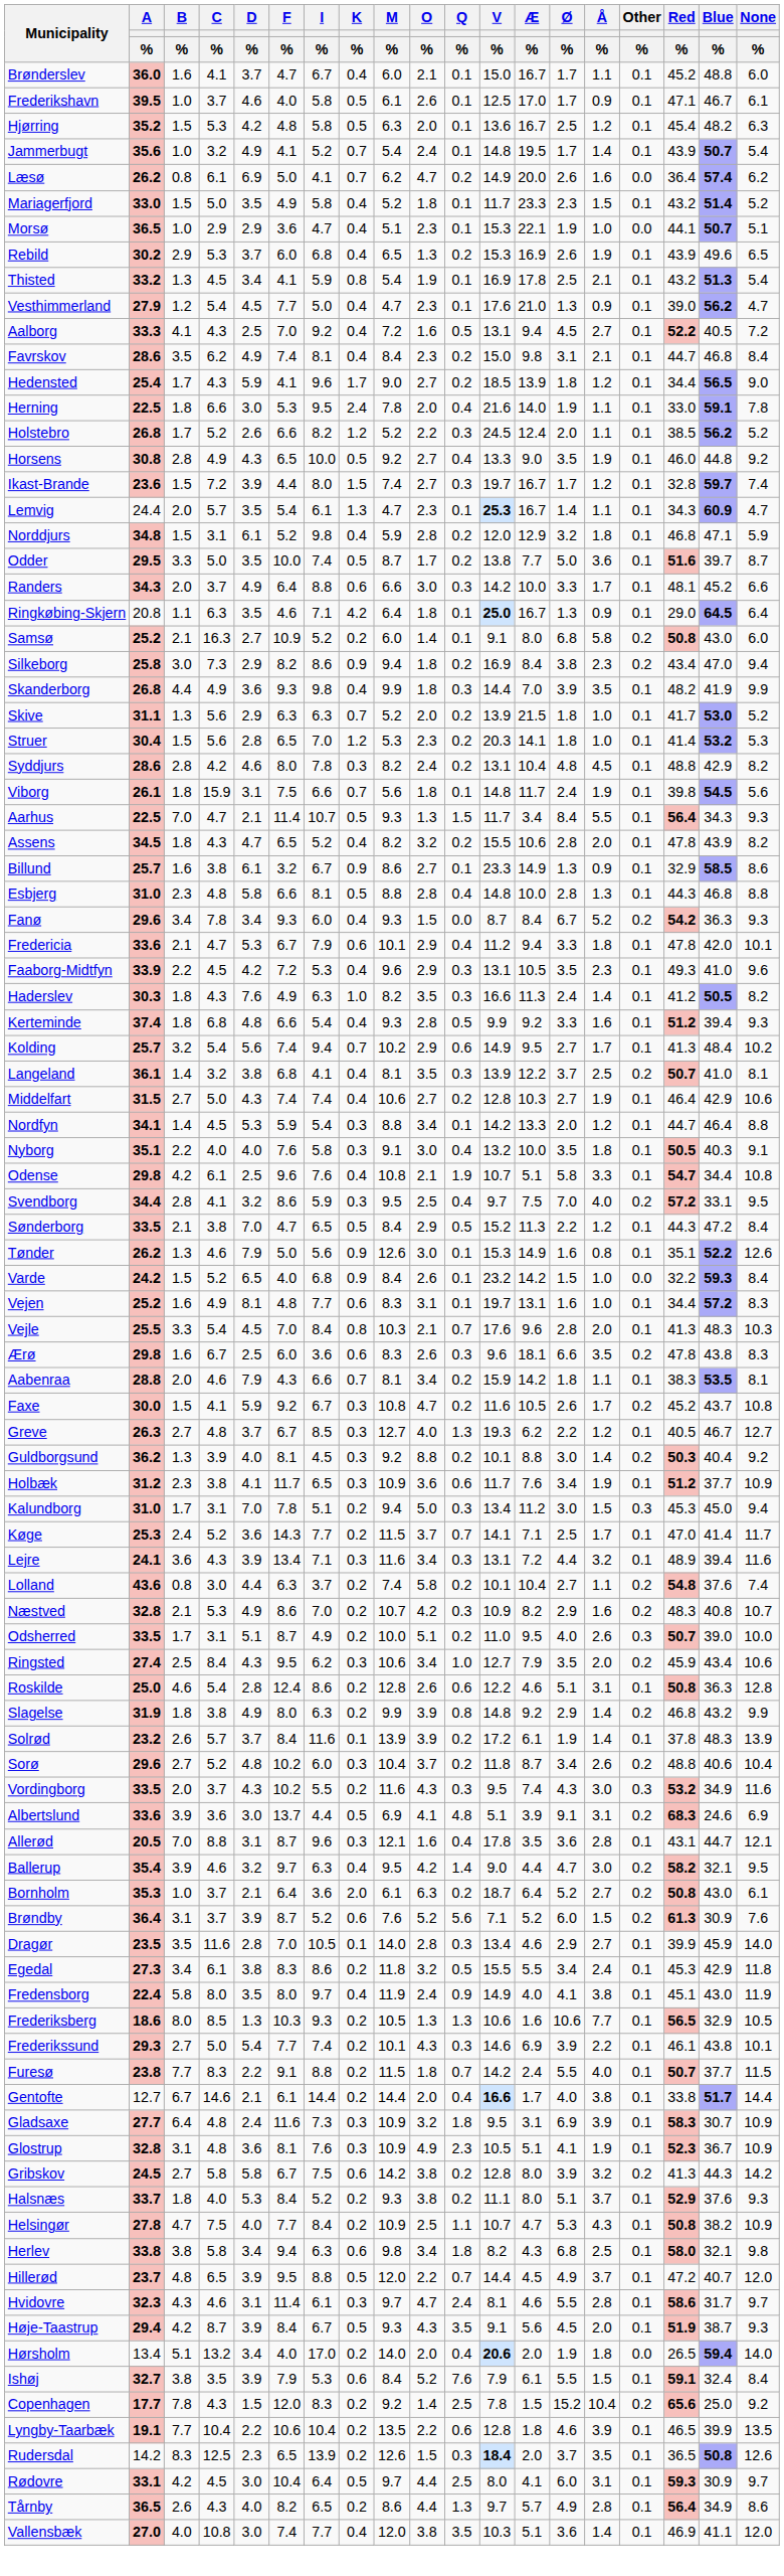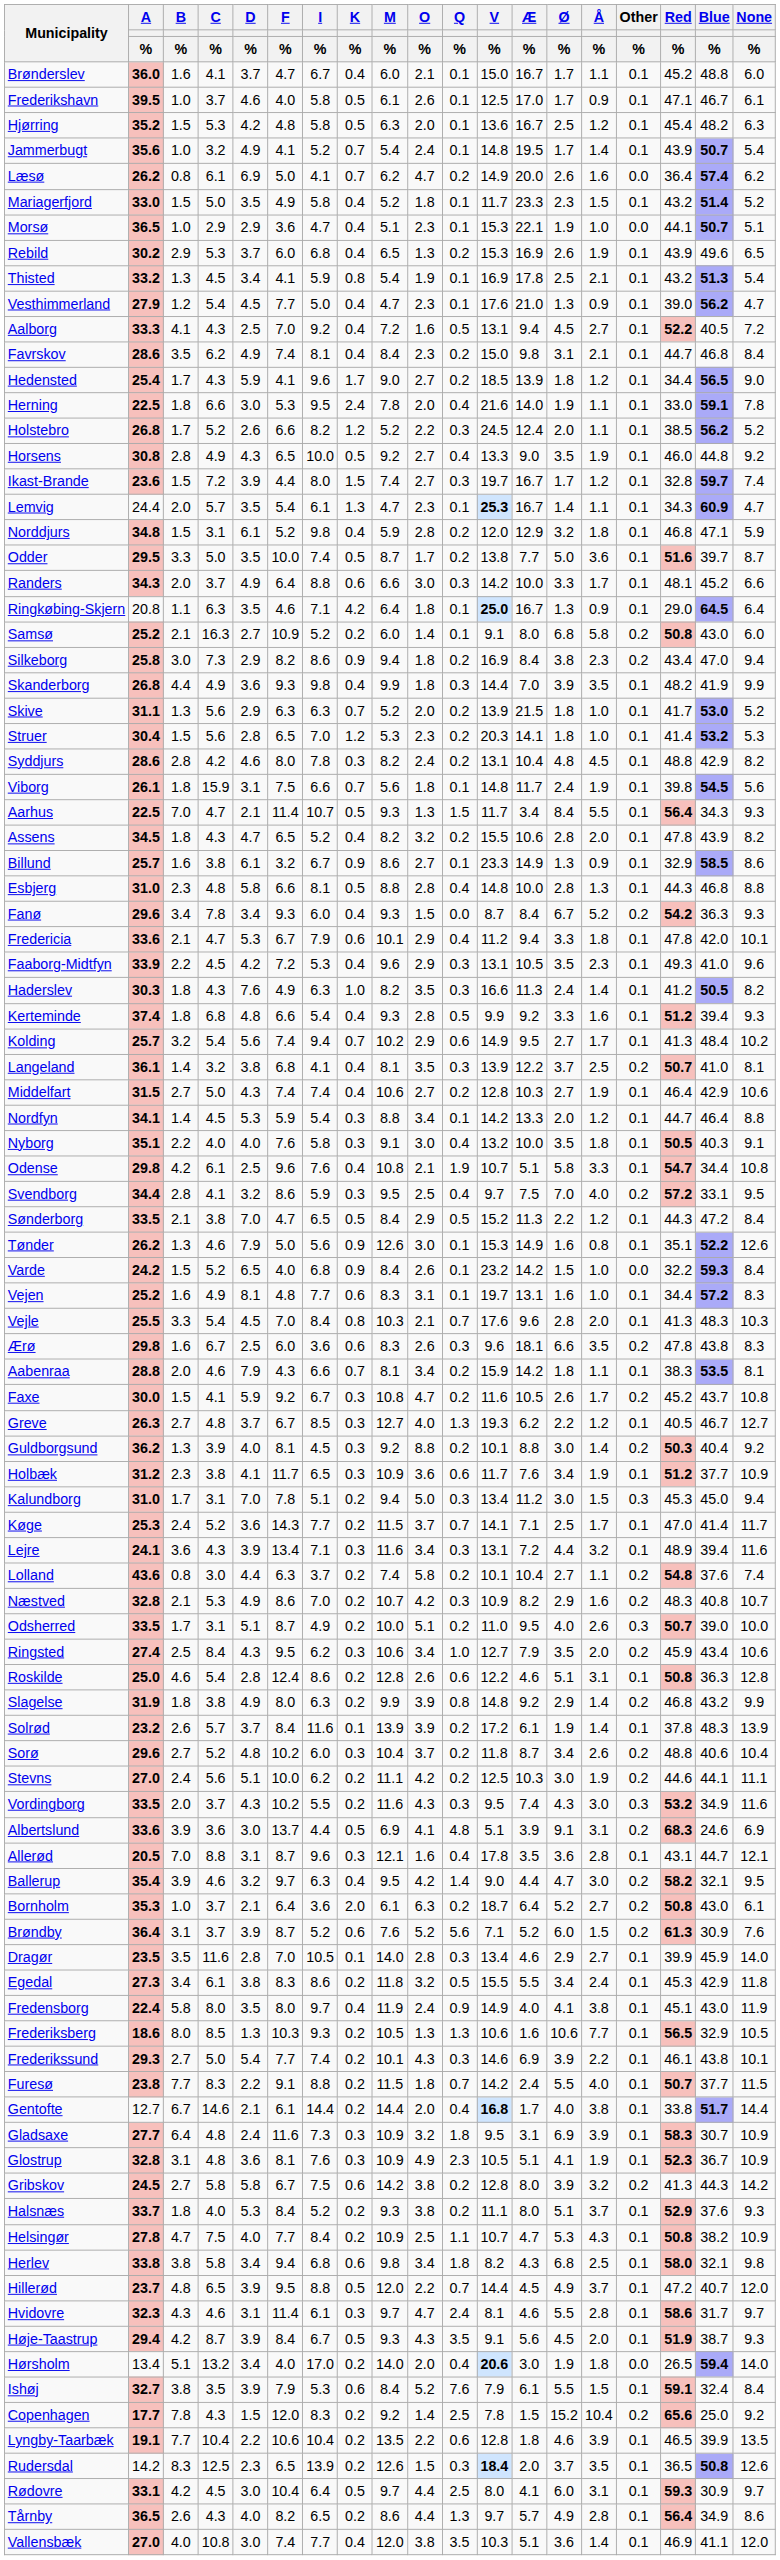+ row: Stevns | 27.0 | 2.4 | 5.6 | 5.1 | 10.0 | 6.2 | 0.2 | 11.1 | 4.2 | 0.2 | 12.5 | 10.3 | 3.0 | 1.9 | 0.2 | 44.6 | 44.1 | 11.1
Gentofte | V / %: 16.6 -> 16.8
Herlev | I / %: 6.3 -> 6.8
Hørsholm | Æ / %: 2.0 -> 3.0
